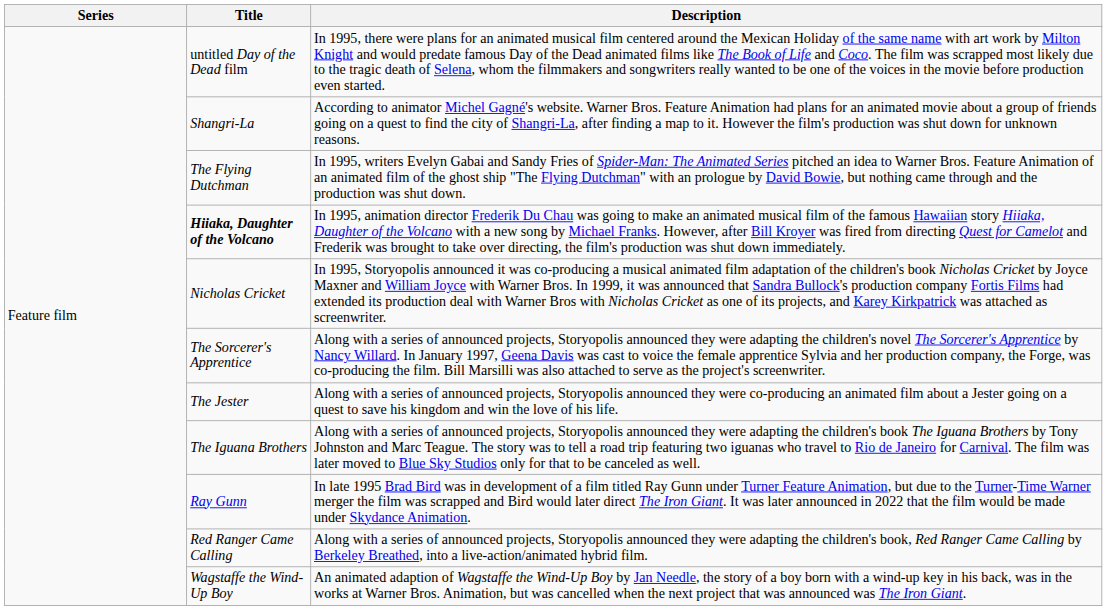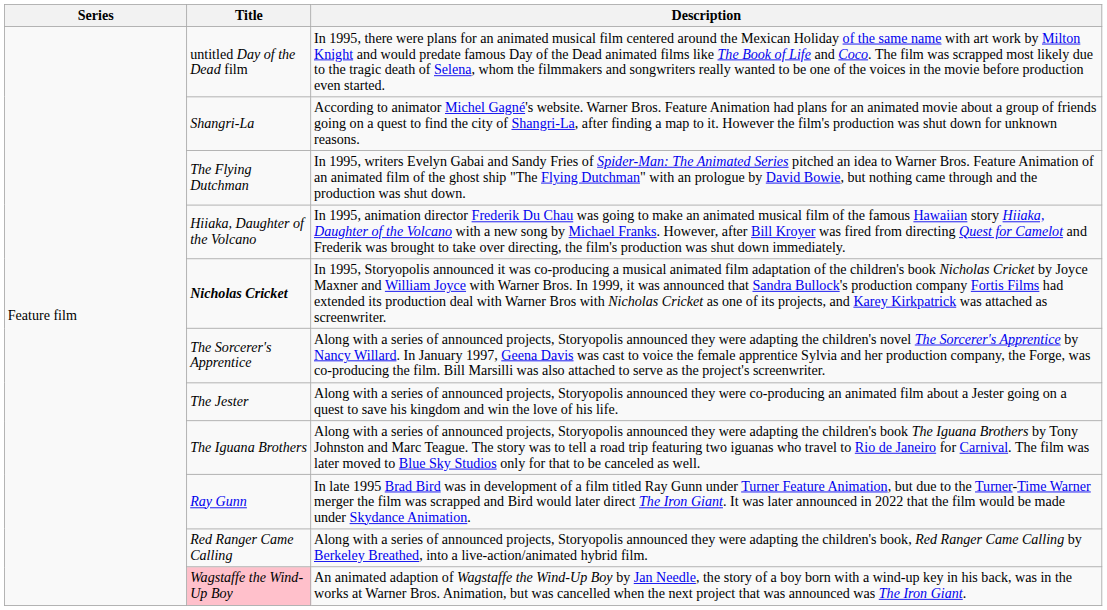Hiiaka, Daughter of the Volcano | Title: bold -> normal
Nicholas Cricket | Title: normal -> bold
Wagstaffe the Wind-Up Boy | Title: no background -> pink background
